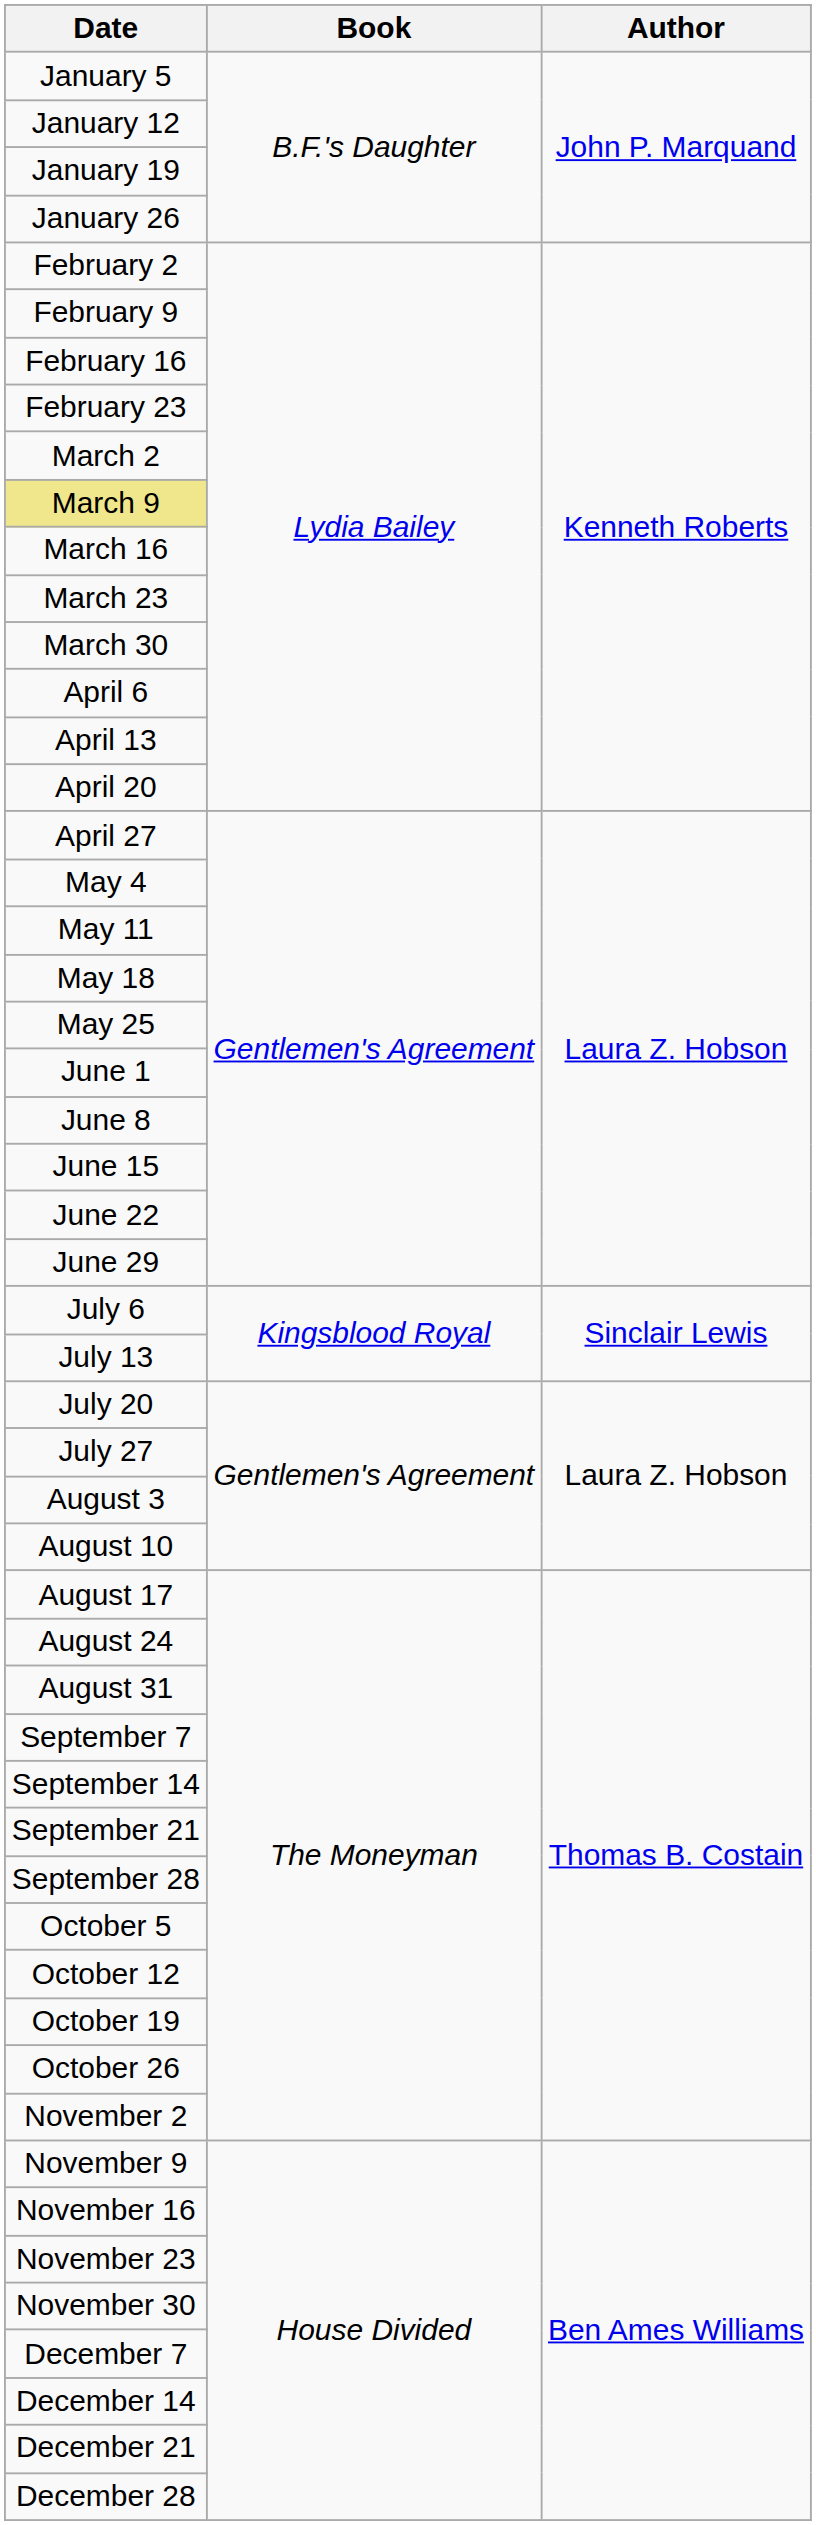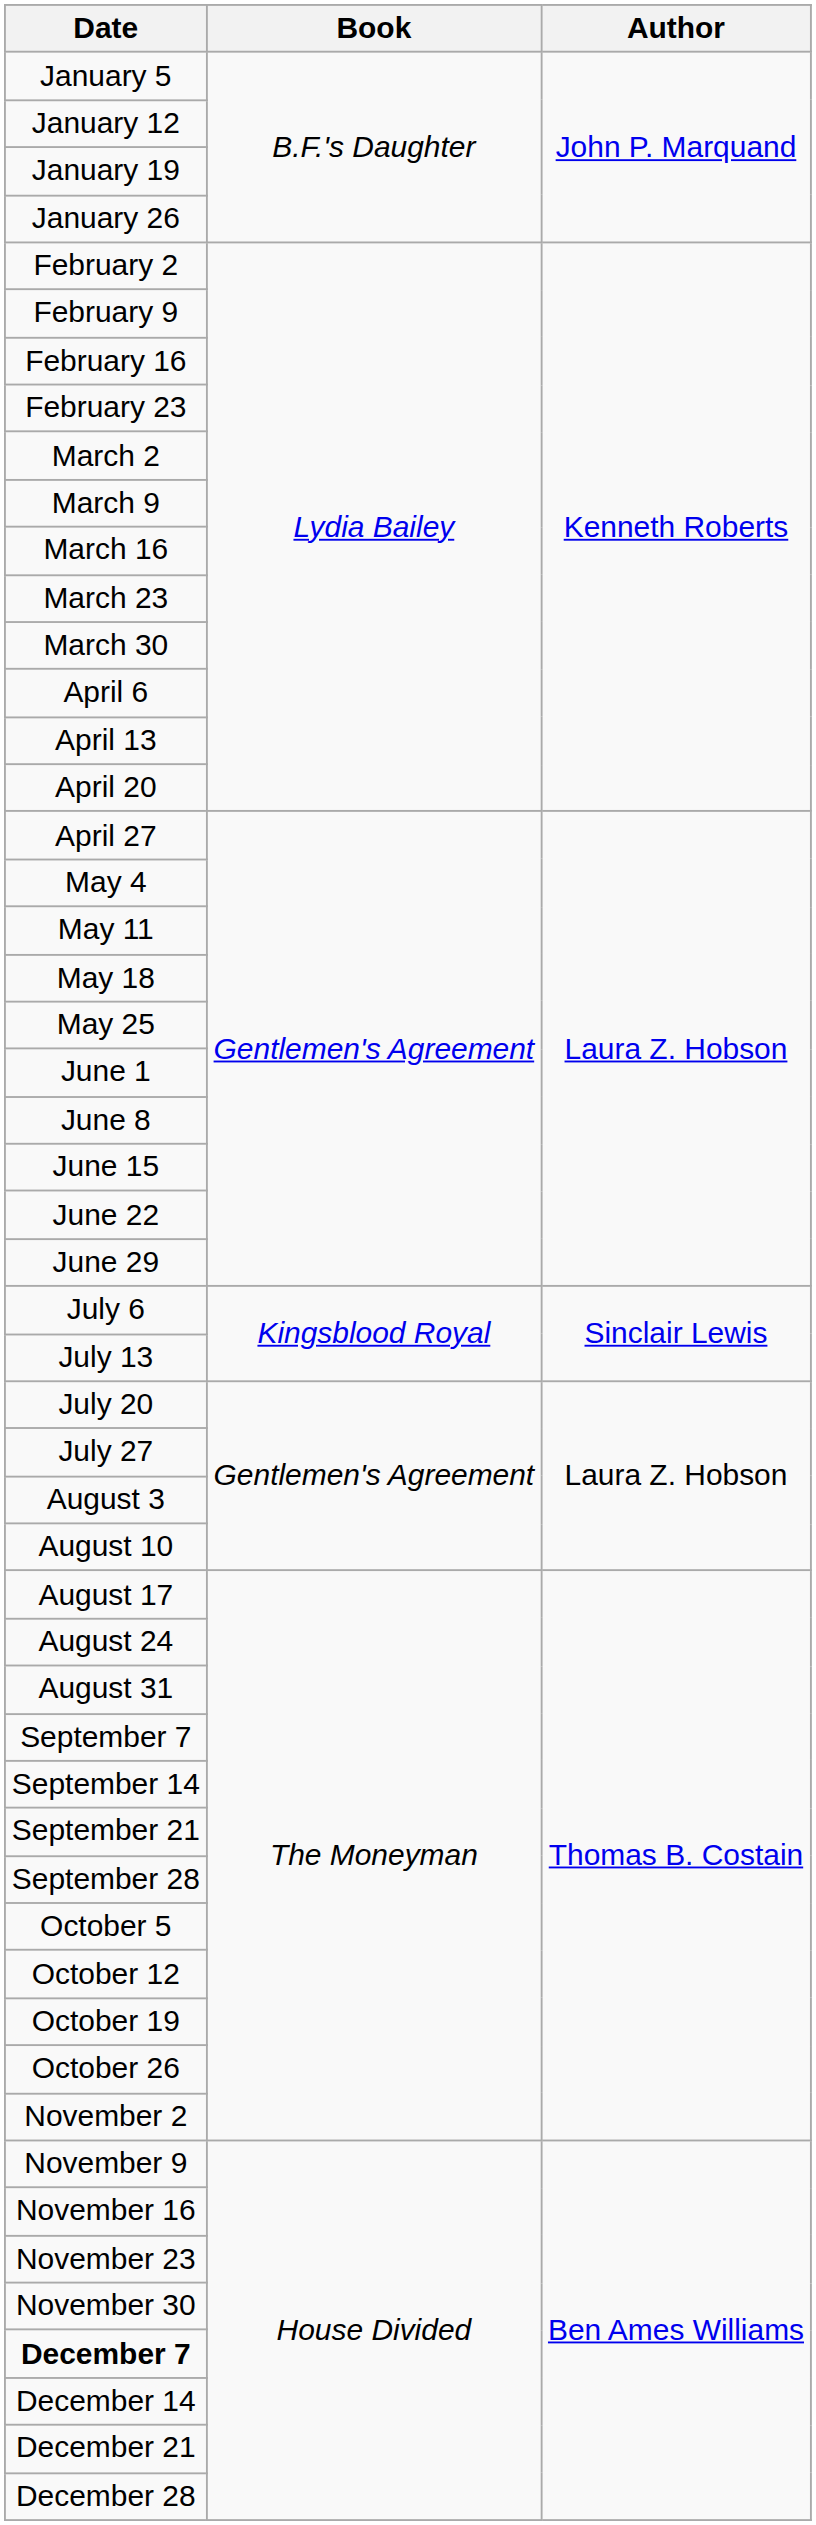March 9 | Date: khaki background -> no background
December 7 | Date: normal -> bold
